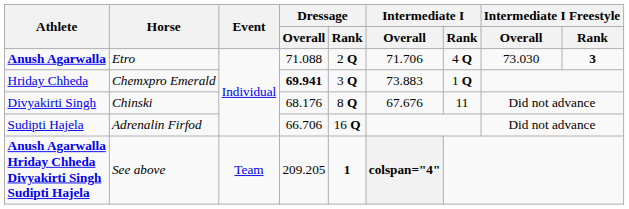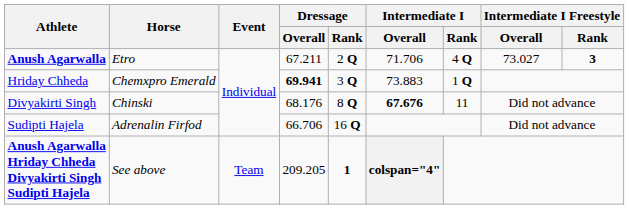Anush Agarwalla | Dressage / Overall: 71.088 -> 67.211
Anush Agarwalla | Intermediate I Freestyle / Overall: 73.030 -> 73.027
Divyakirti Singh | Intermediate I / Overall: normal -> bold
